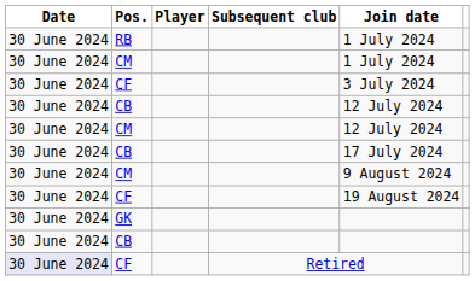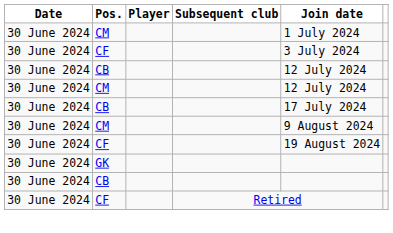- row: 30 June 2024 | RB | 1 July 2024
CF / Retired | Date: lavender background -> no background
